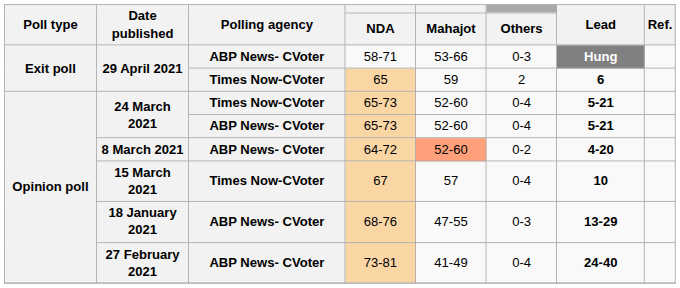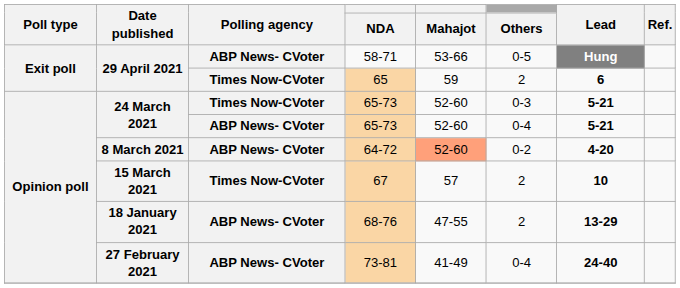58-71 | Others: 0-3 -> 0-5
Times Now-CVoter / 65-73 | Others: 0-4 -> 0-3
67 | Others: 0-4 -> 2
68-76 | Others: 0-3 -> 2
